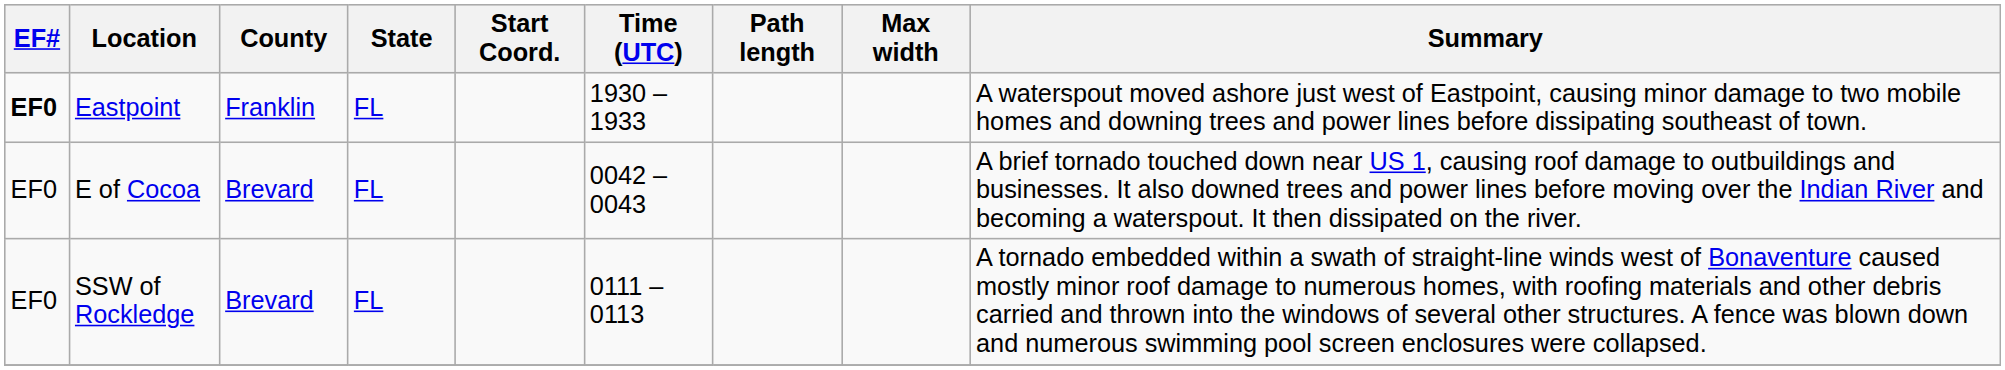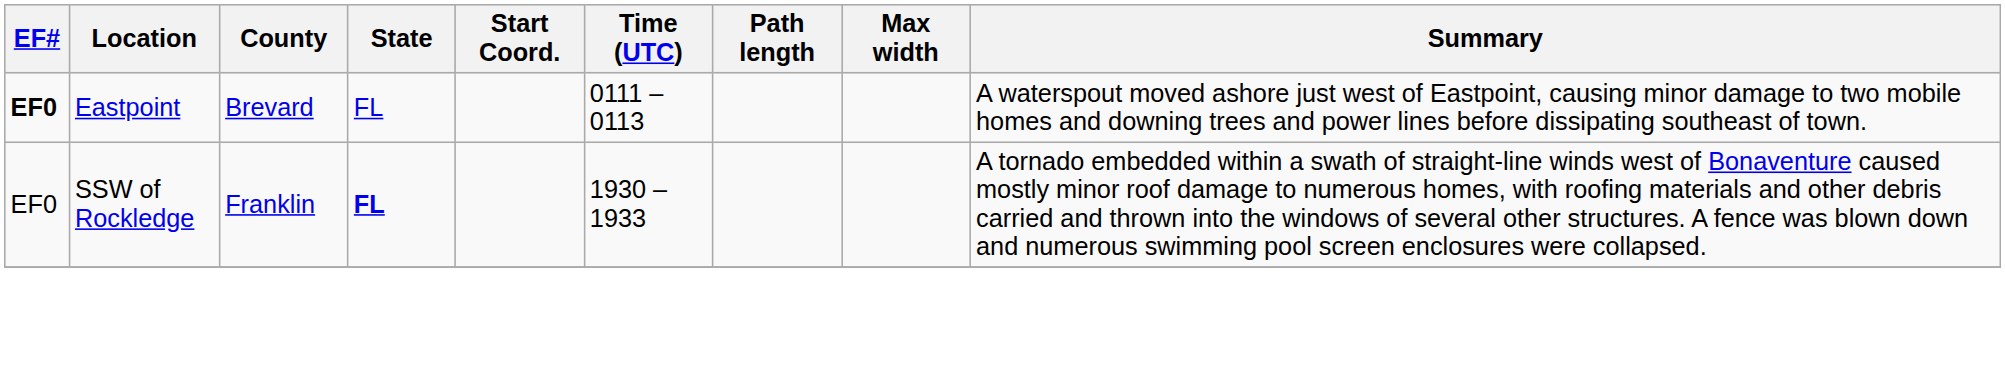Eastpoint | County: Franklin -> Brevard
Eastpoint | Time (UTC): 1930 – 1933 -> 0111 – 0113
- row: EF0 | E of Cocoa | Brevard | FL | 0042 – 0043 | A brief tornado touched down near US 1, causing roof damage to outbuildings and businesses. It also downed trees and power lines before moving over the Indian River and becoming a waterspout. It then dissipated on the river.
SSW of Rockledge | County: Brevard -> Franklin
SSW of Rockledge | State: normal -> bold
SSW of Rockledge | Time (UTC): 0111 – 0113 -> 1930 – 1933
